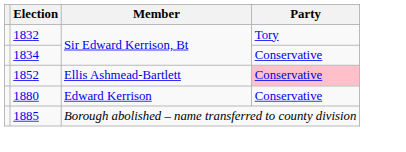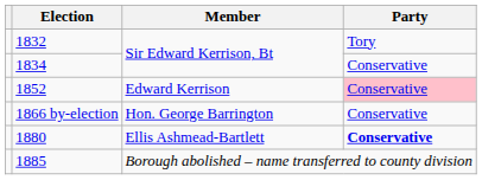1852 | Member: Ellis Ashmead-Bartlett -> Edward Kerrison
+ row: 1866 by-election | Hon. George Barrington | Conservative
1880 | Member: Edward Kerrison -> Ellis Ashmead-Bartlett
1880 | Party: normal -> bold
